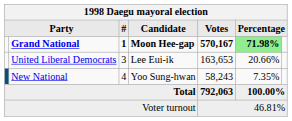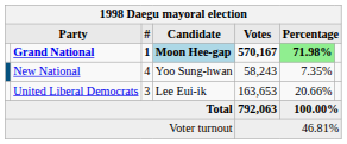Grand National | Candidate: no background -> lightblue background
rows swapped: United Liberal Democrats <-> New National
